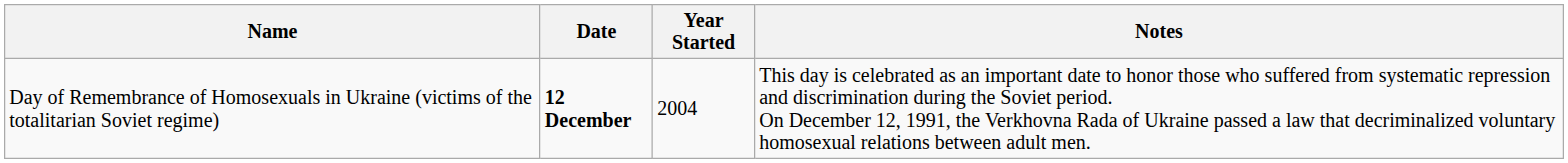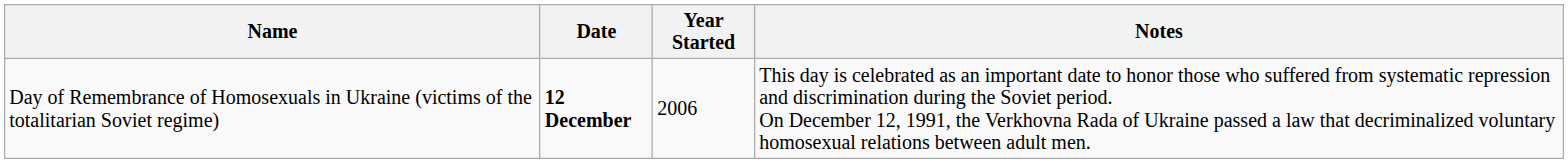row 2 | Year Started: 2004 -> 2006
